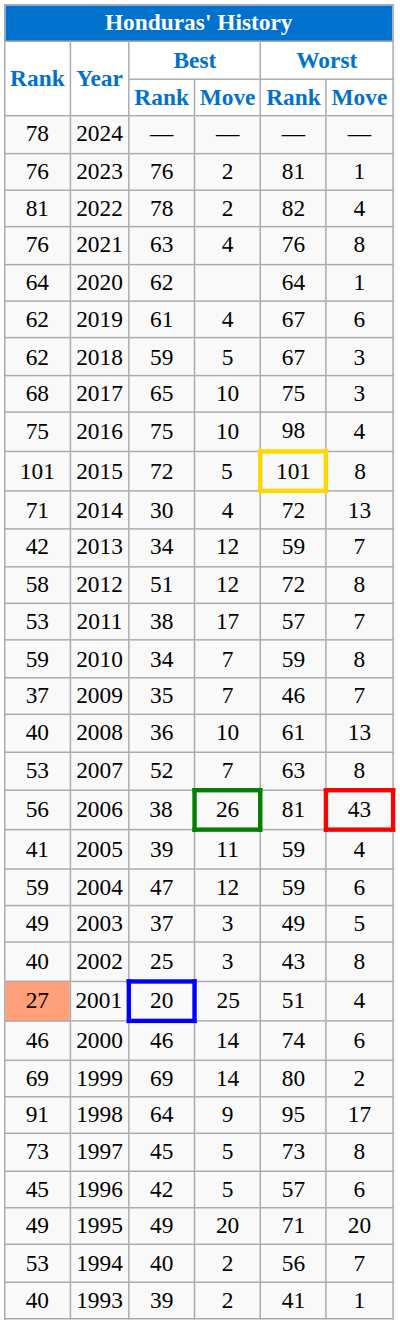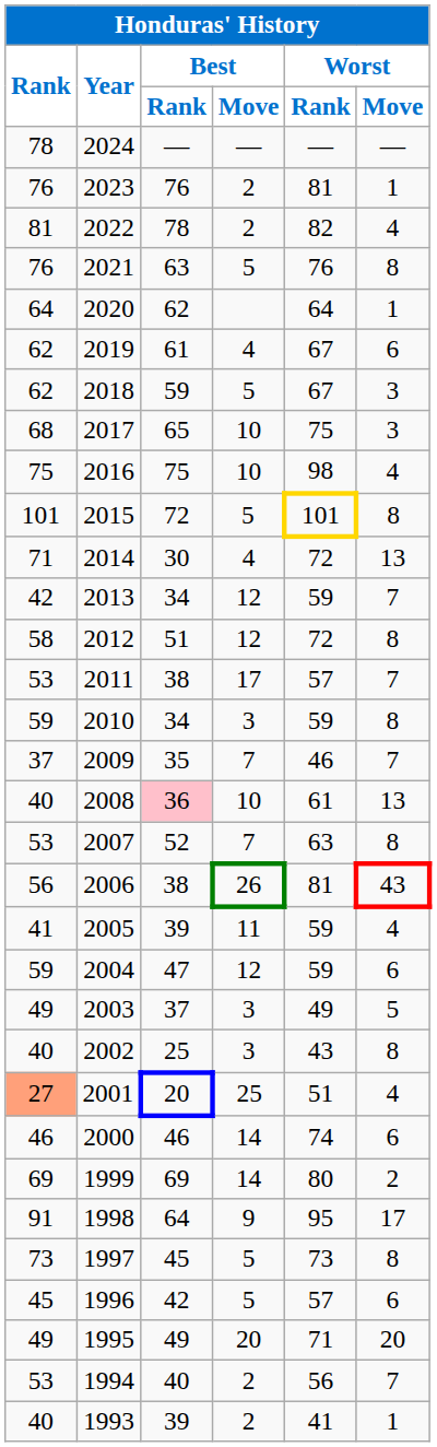2021 | Best / Move: 4 -> 5
2010 | Best / Move: 7 -> 3
2008 | Best / Rank: no background -> pink background
